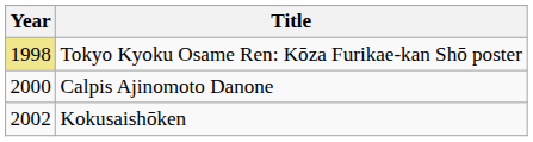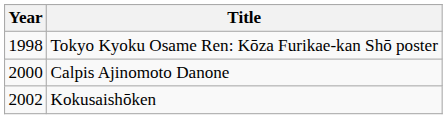Tokyo Kyoku Osame Ren: Kōza Furikae-kan Shō poster | Year: khaki background -> no background
